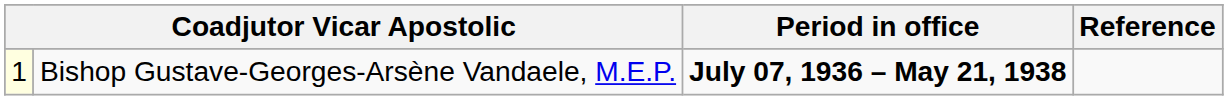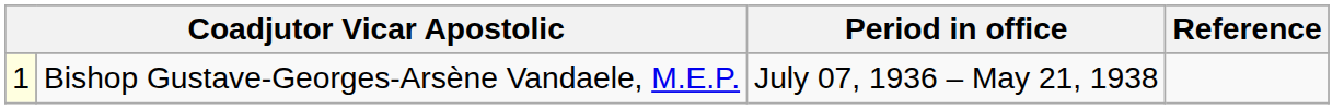Bishop Gustave-Georges-Arsène Vandaele, M.E.P. | Period in office: bold -> normal
